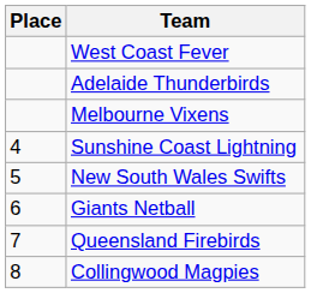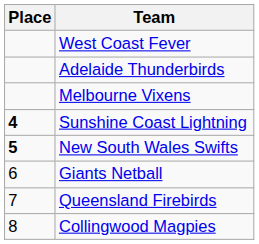Sunshine Coast Lightning | Place: normal -> bold
New South Wales Swifts | Place: normal -> bold
